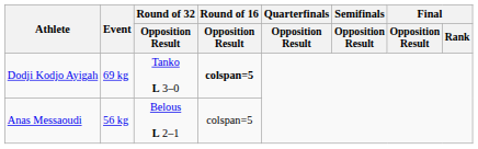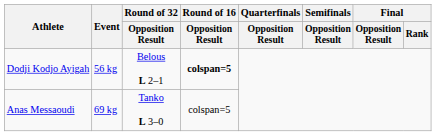Dodji Kodjo Ayigah | Event: 69 kg -> 56 kg
Dodji Kodjo Ayigah | Round of 32 / Opposition Result: Tanko L 3–0 -> Belous L 2–1
Anas Messaoudi | Event: 56 kg -> 69 kg
Anas Messaoudi | Round of 32 / Opposition Result: Belous L 2–1 -> Tanko L 3–0
